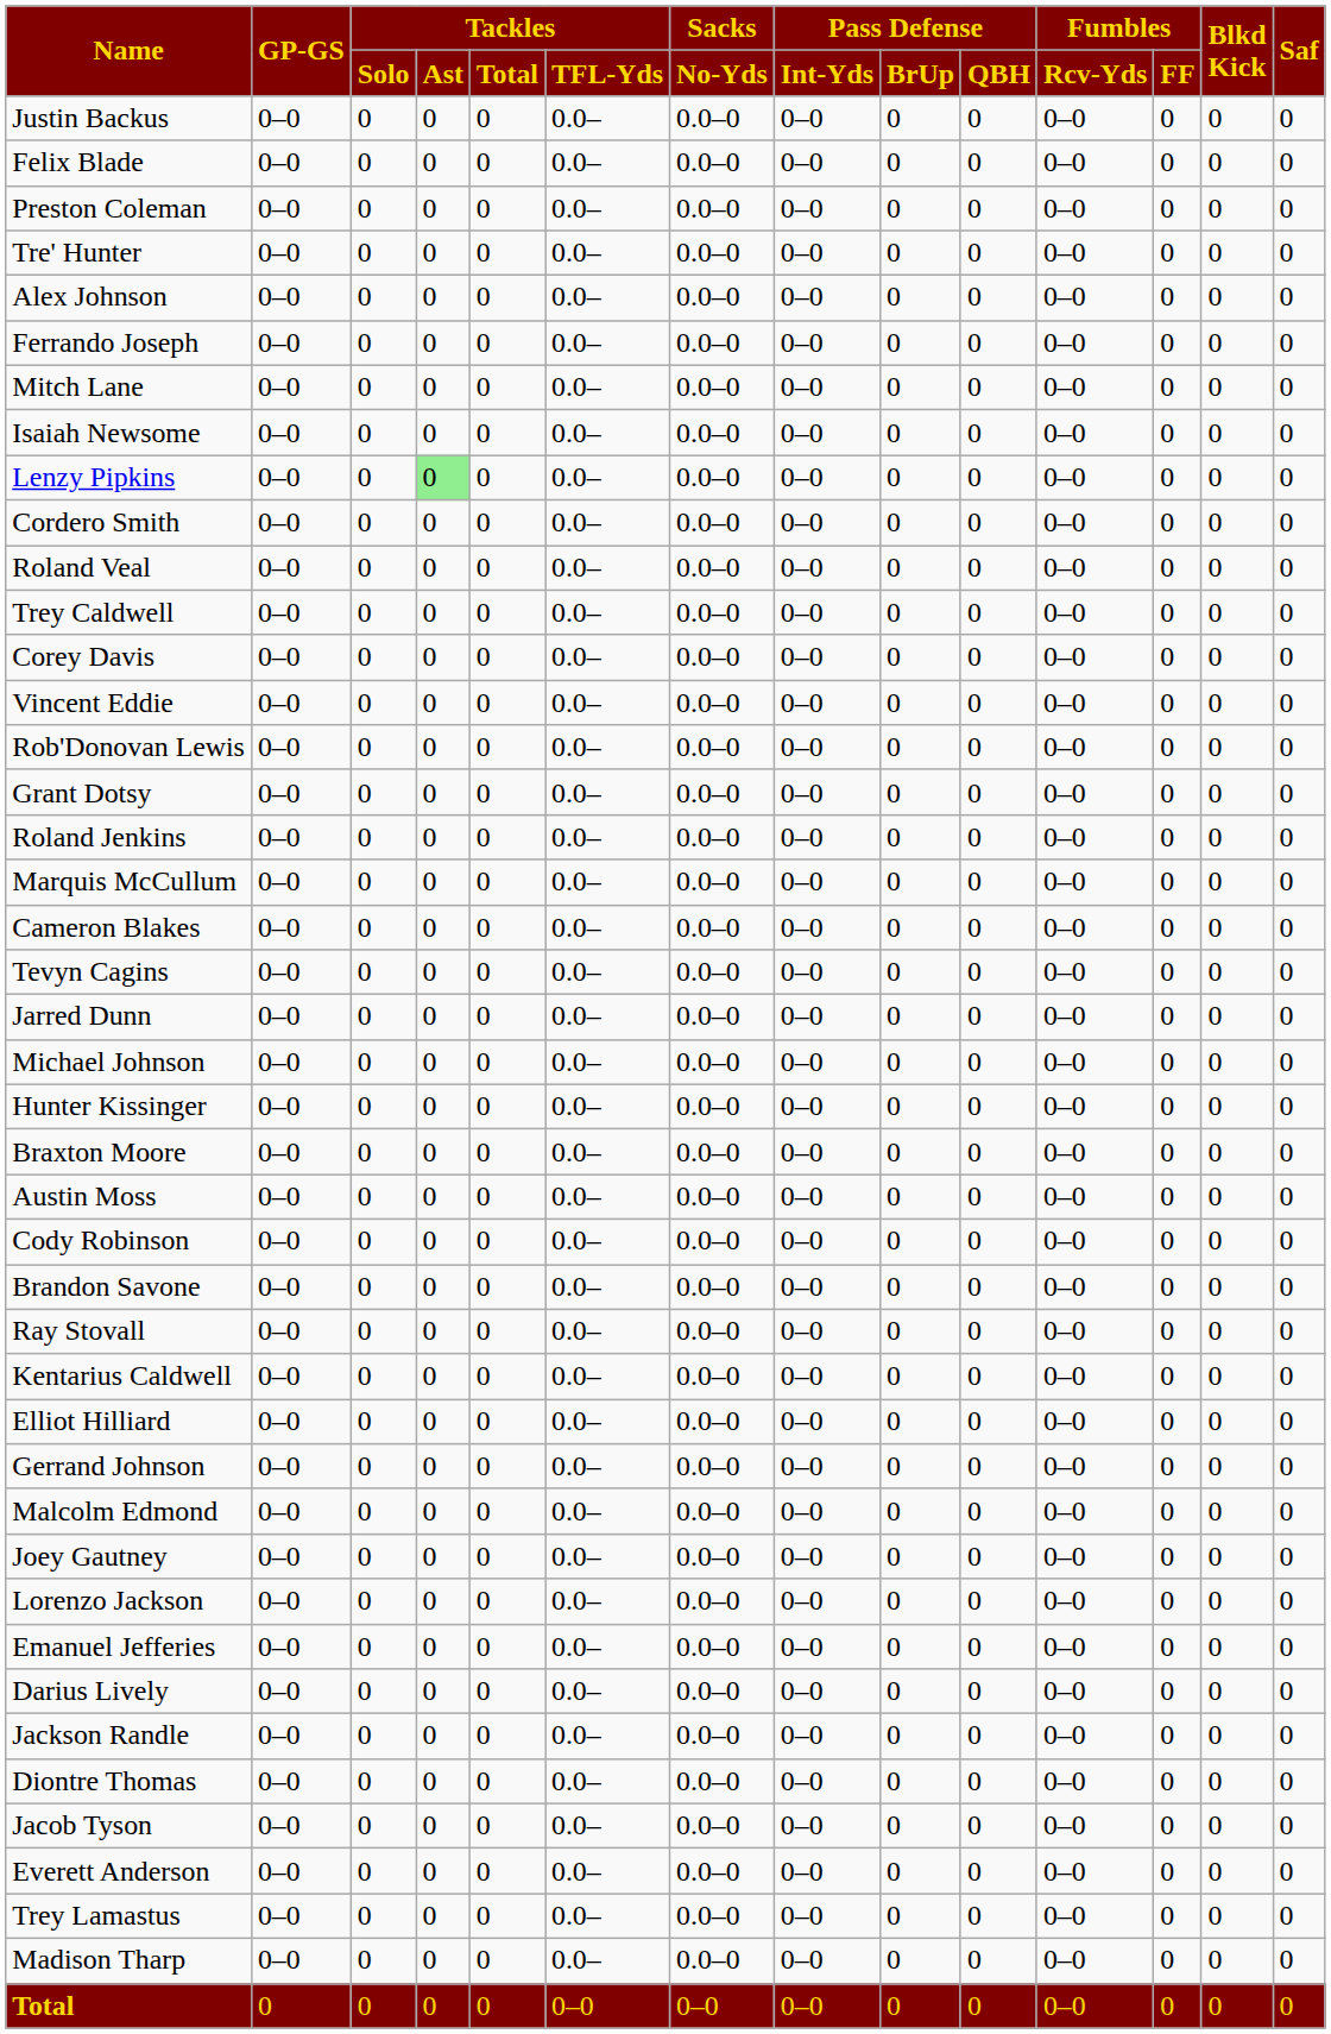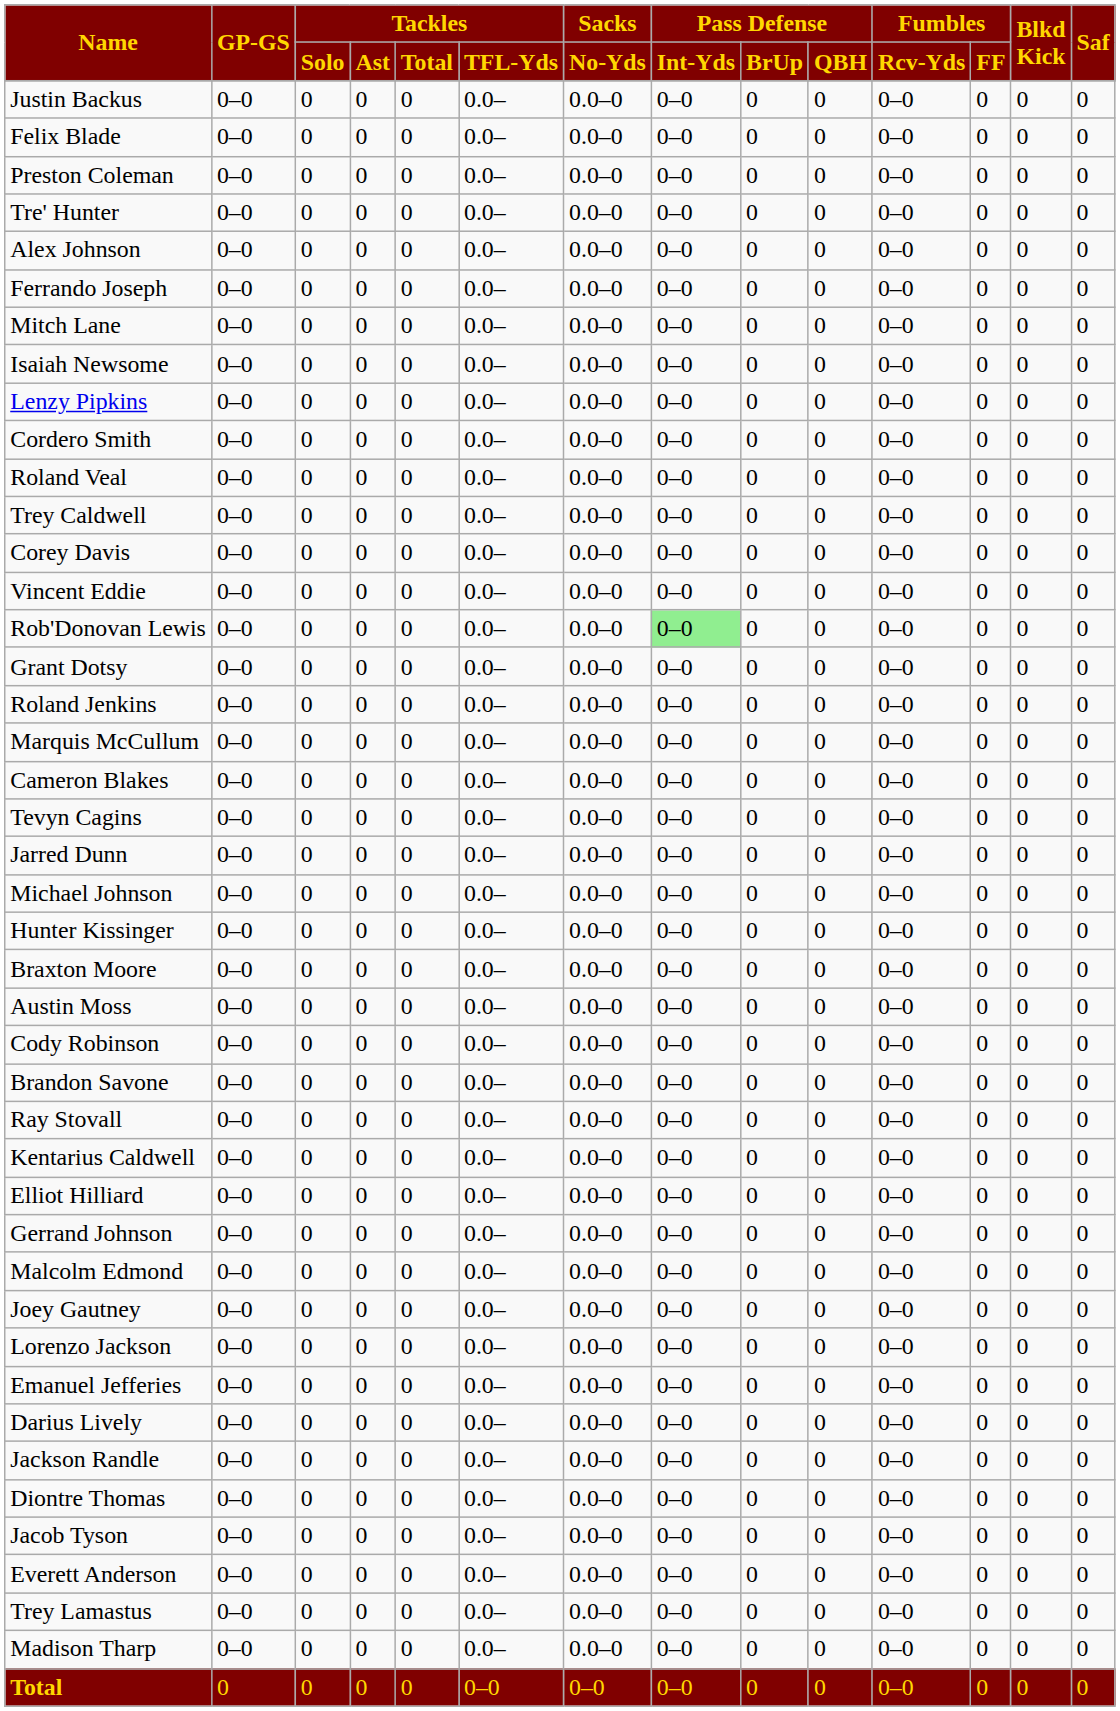Lenzy Pipkins | Tackles / Ast: lightgreen background -> no background
Rob'Donovan Lewis | Pass Defense / Int-Yds: no background -> lightgreen background
